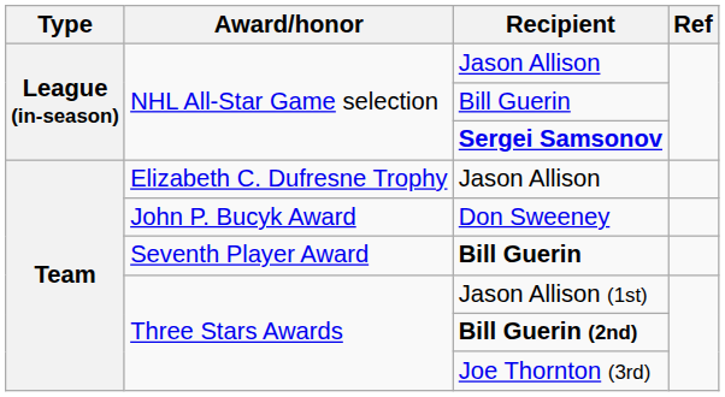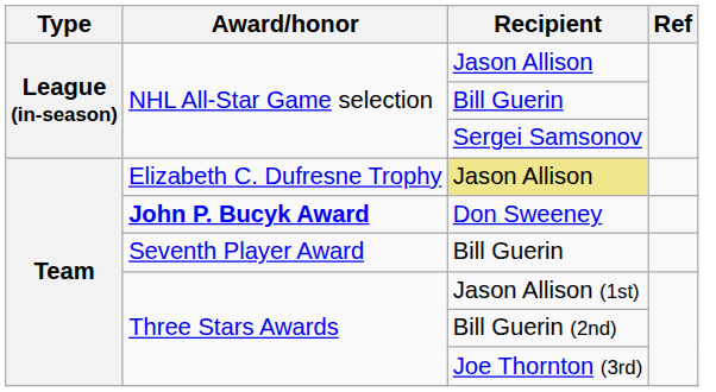Sergei Samsonov | Recipient: bold -> normal
Elizabeth C. Dufresne Trophy / Jason Allison | Recipient: no background -> khaki background
Don Sweeney | Award/honor: normal -> bold
Seventh Player Award / Bill Guerin | Recipient: bold -> normal
Bill Guerin (2nd) | Recipient: bold -> normal
